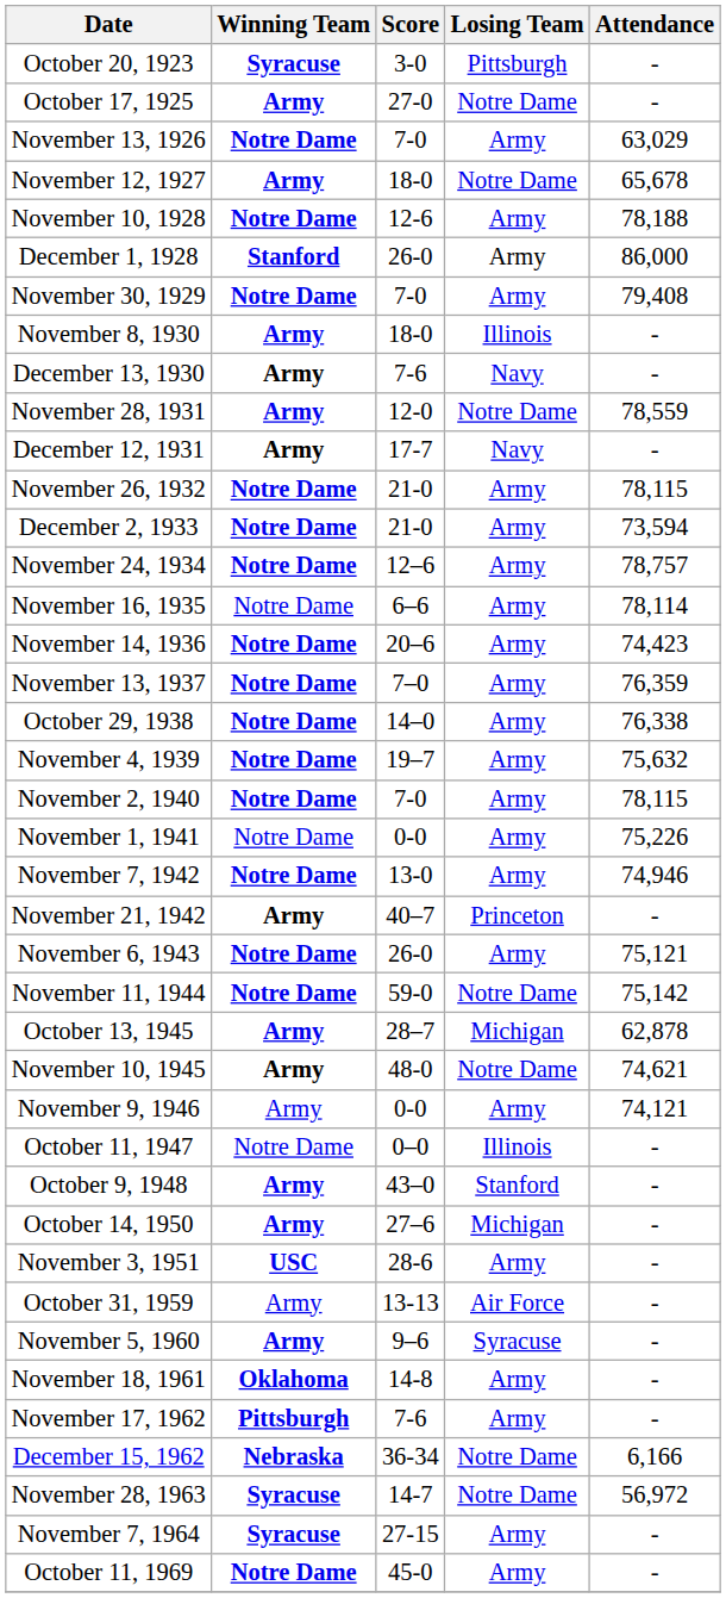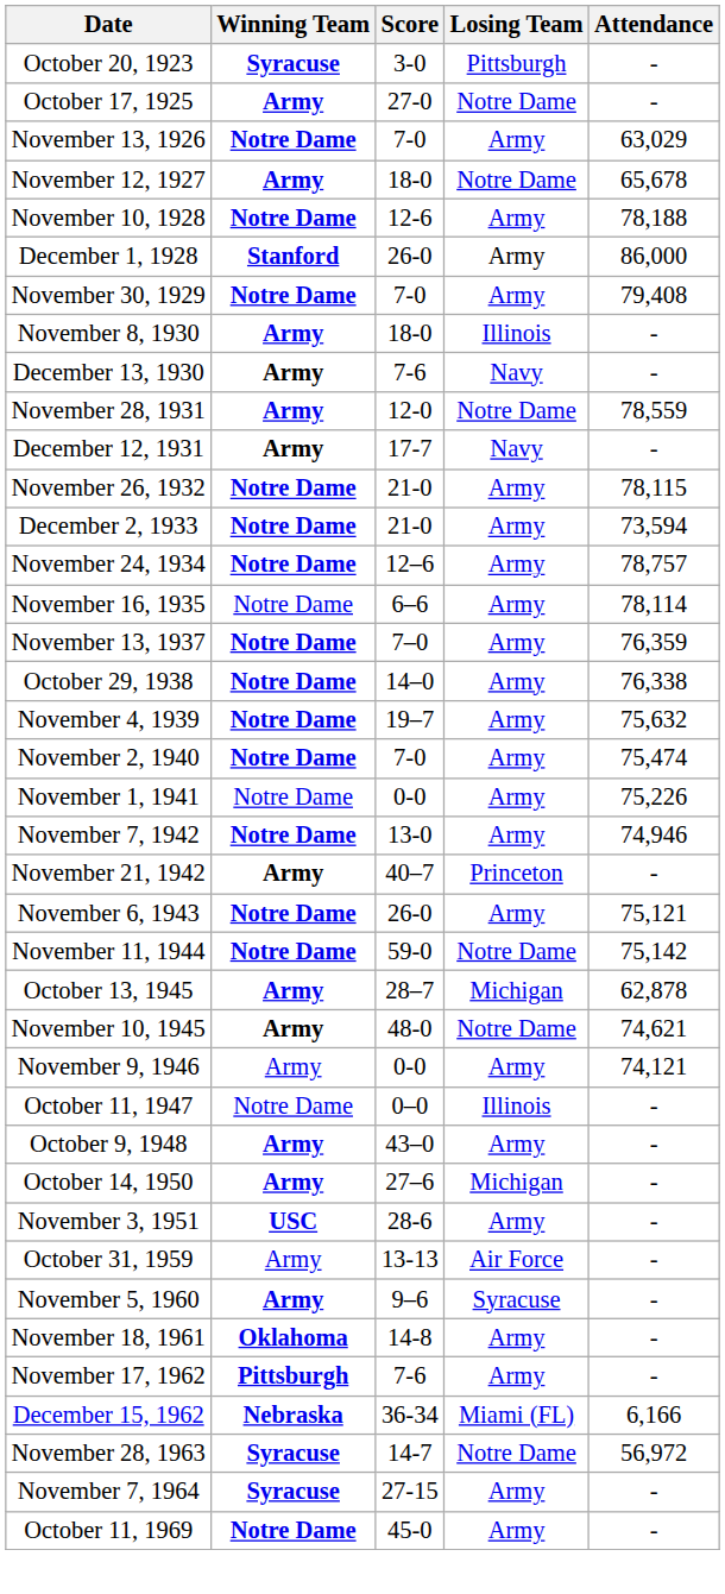- row: November 14, 1936 | Notre Dame | 20–6 | Army | 74,423
November 2, 1940 | Attendance: 78,115 -> 75,474
October 9, 1948 | Losing Team: Stanford -> Army
December 15, 1962 | Losing Team: Notre Dame -> Miami (FL)
